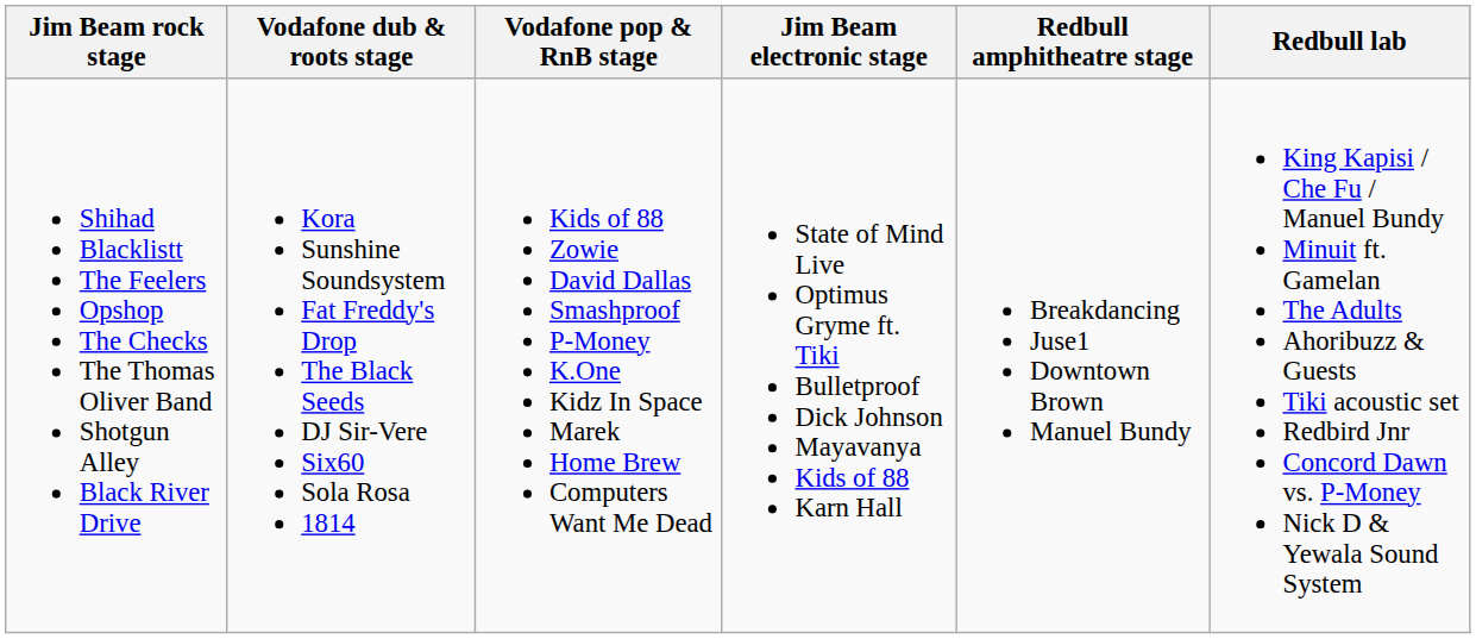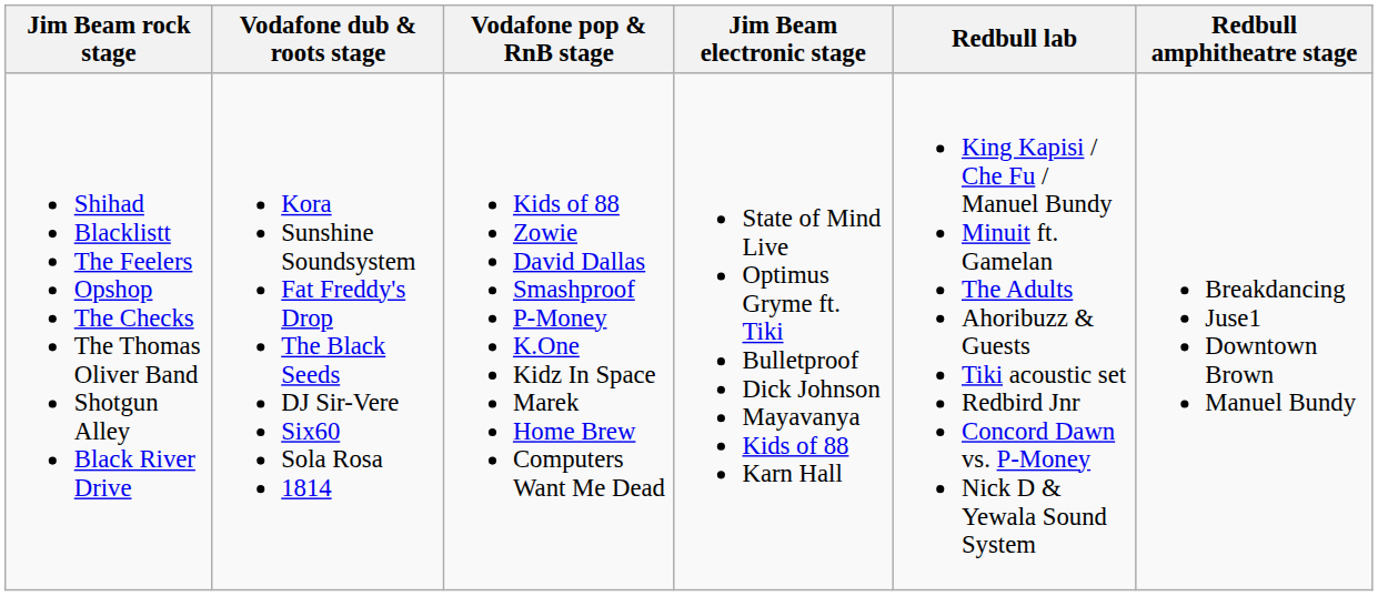columns swapped: Redbull lab <-> Redbull amphitheatre stage
